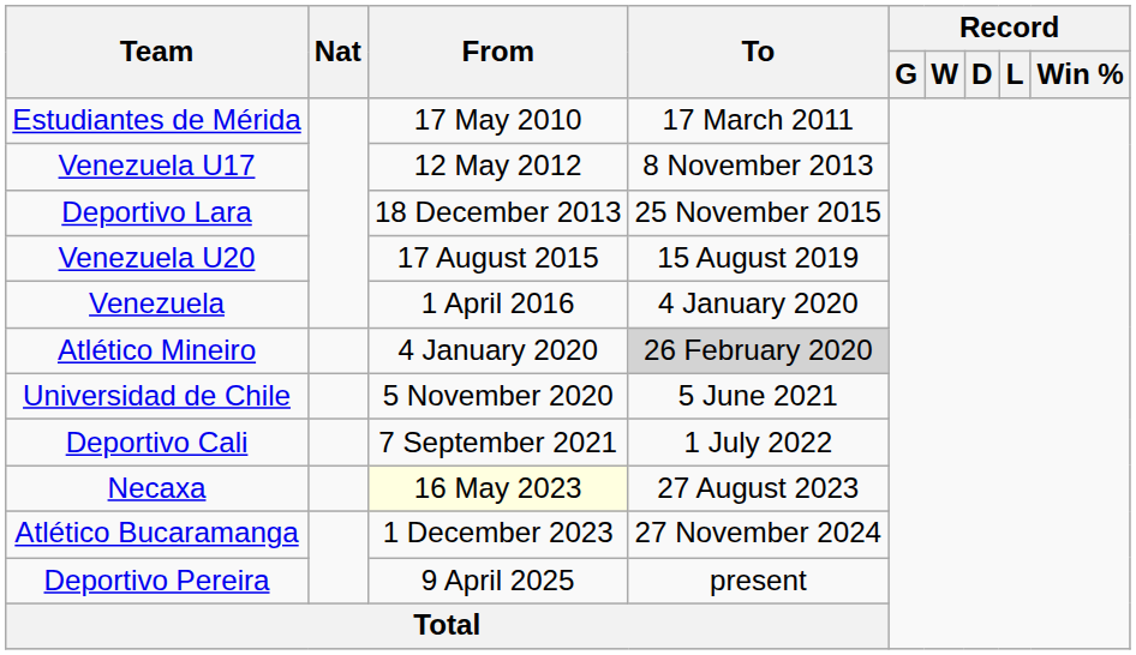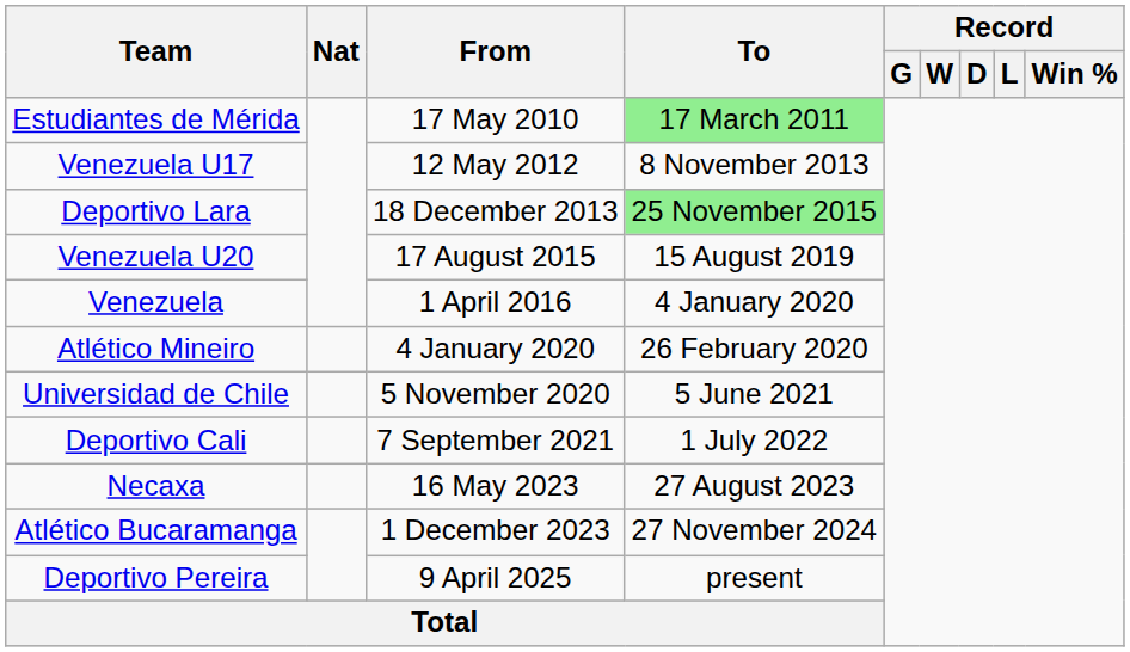Estudiantes de Mérida | To: no background -> lightgreen background
Deportivo Lara | To: no background -> lightgreen background
Atlético Mineiro | To: lightgrey background -> no background
Necaxa | From: lightyellow background -> no background
